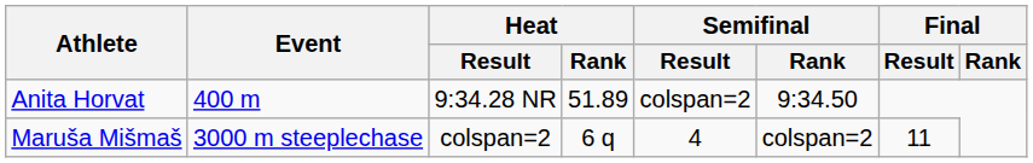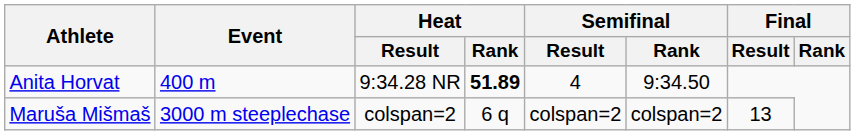Anita Horvat | Heat / Rank: normal -> bold
Anita Horvat | Semifinal / Result: colspan=2 -> 4
Maruša Mišmaš | Semifinal / Result: 4 -> colspan=2
Maruša Mišmaš | Final / Result: 11 -> 13
